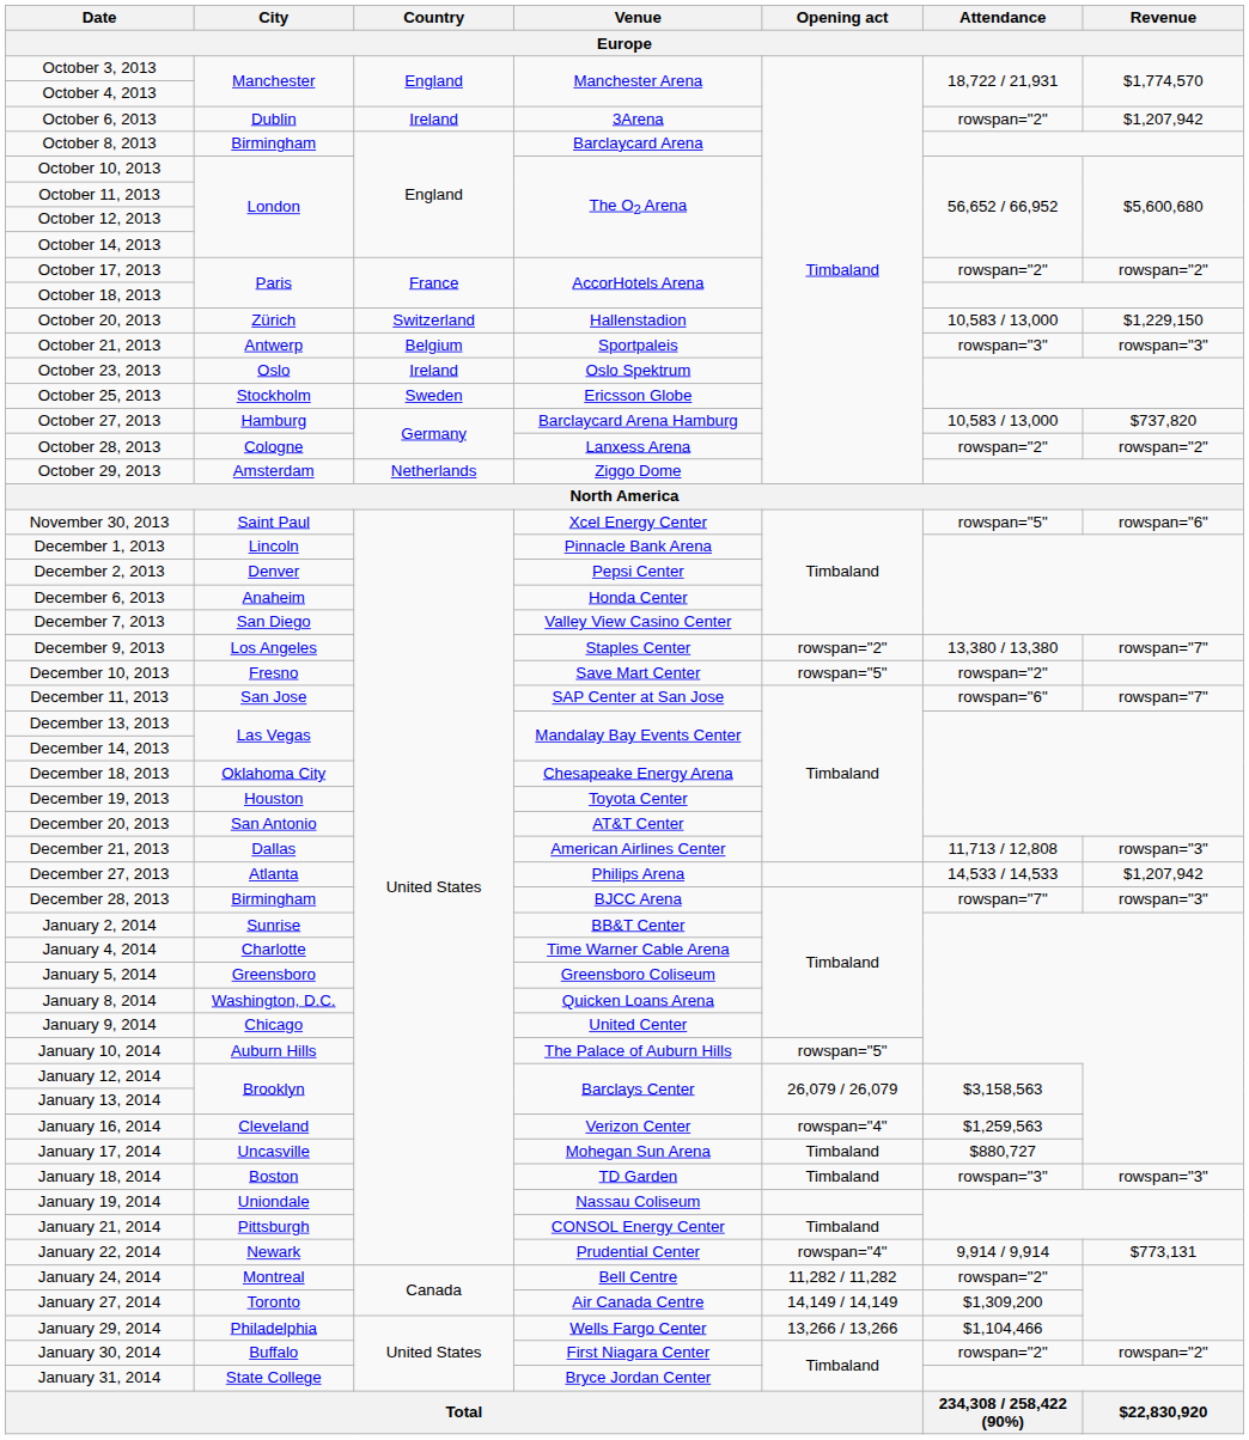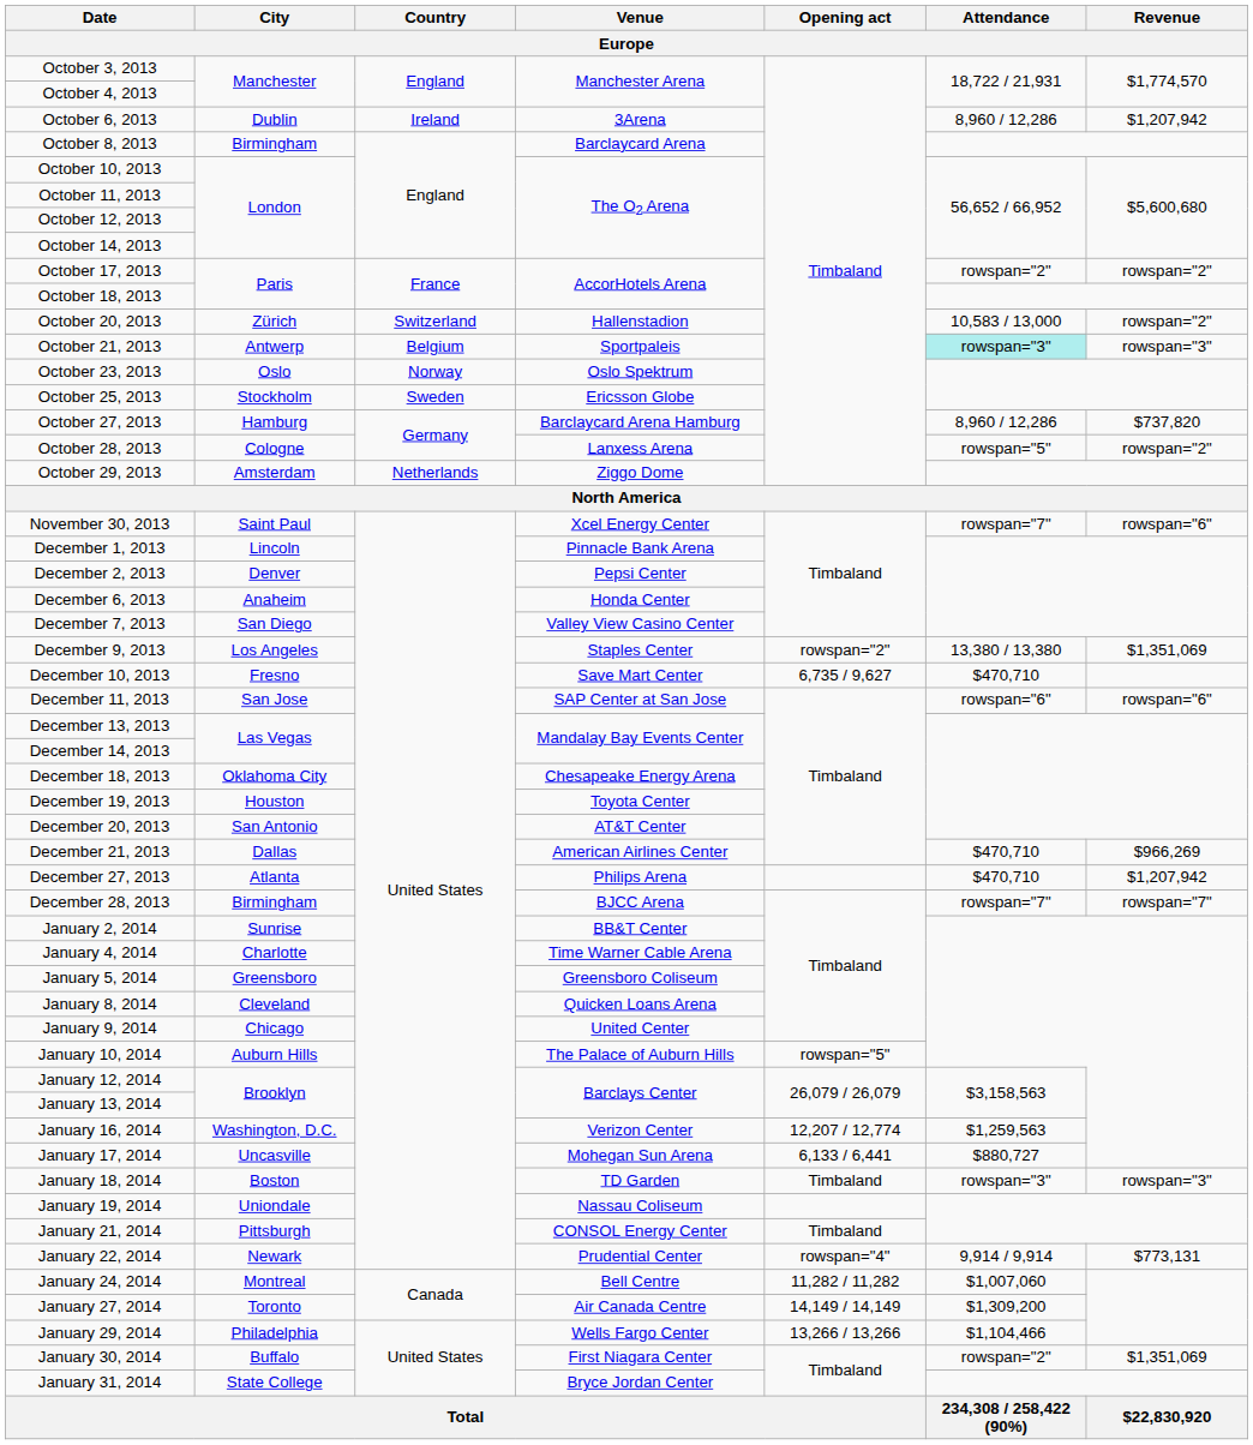October 6, 2013 | Attendance: rowspan="2" -> 8,960 / 12,286
October 20, 2013 | Revenue: $1,229,150 -> rowspan="2"
October 21, 2013 | Attendance: no background -> paleturquoise background
October 23, 2013 | Country: Ireland -> Norway
October 27, 2013 | Attendance: 10,583 / 13,000 -> 8,960 / 12,286
October 28, 2013 | Attendance: rowspan="2" -> rowspan="5"
November 30, 2013 | Attendance: rowspan="5" -> rowspan="7"
December 9, 2013 | Revenue: rowspan="7" -> $1,351,069
December 10, 2013 | Opening act: rowspan="5" -> 6,735 / 9,627
December 10, 2013 | Attendance: rowspan="2" -> $470,710
December 11, 2013 | Revenue: rowspan="7" -> rowspan="6"
December 21, 2013 | Attendance: 11,713 / 12,808 -> $470,710
December 21, 2013 | Revenue: rowspan="3" -> $966,269
December 27, 2013 | Attendance: 14,533 / 14,533 -> $470,710
December 28, 2013 | Revenue: rowspan="3" -> rowspan="7"
January 8, 2014 | City: Washington, D.C. -> Cleveland
January 16, 2014 | City: Cleveland -> Washington, D.C.
January 16, 2014 | Opening act: rowspan="4" -> 12,207 / 12,774
January 17, 2014 | Opening act: Timbaland -> 6,133 / 6,441
January 24, 2014 | Attendance: rowspan="2" -> $1,007,060
January 30, 2014 | Revenue: rowspan="2" -> $1,351,069
